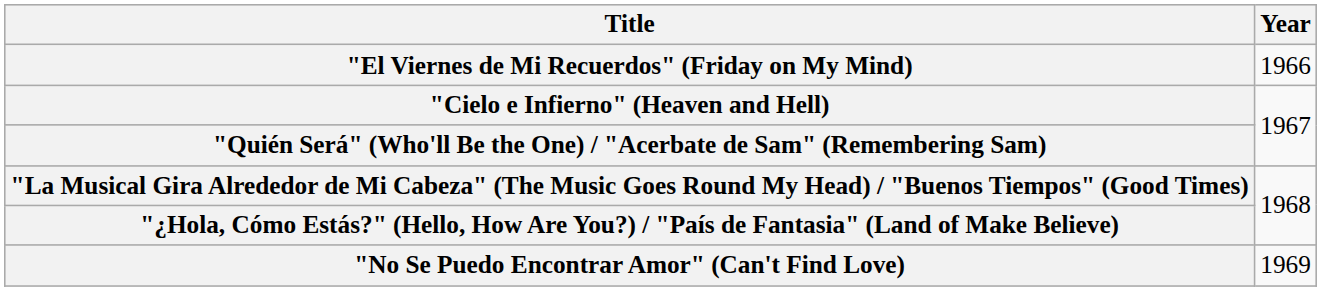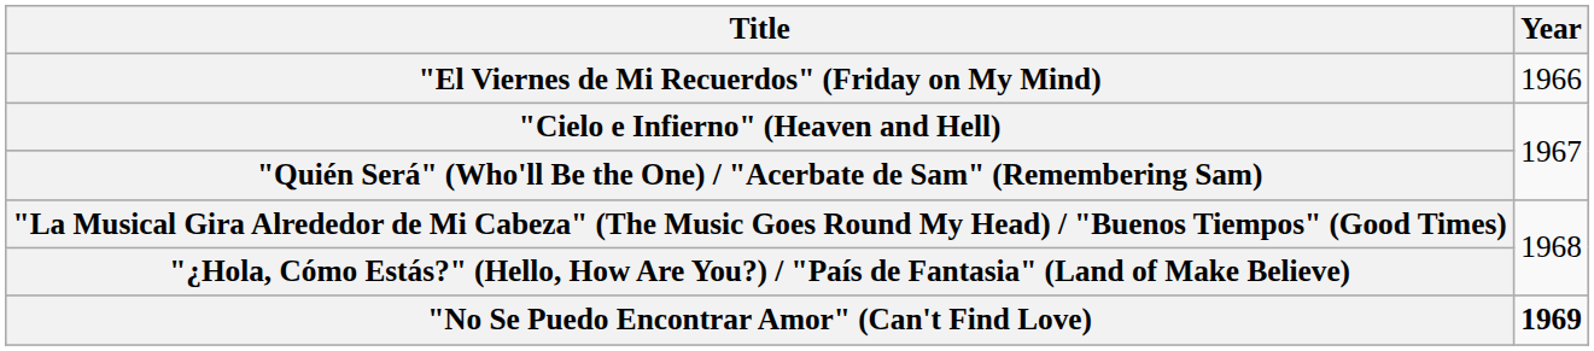"No Se Puedo Encontrar Amor" (Can't Find Love) | Year: normal -> bold
